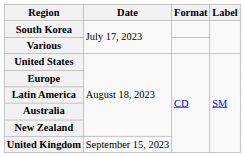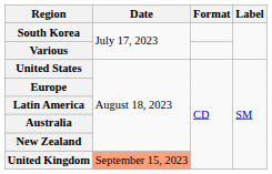United Kingdom | Date: no background -> lightsalmon background
